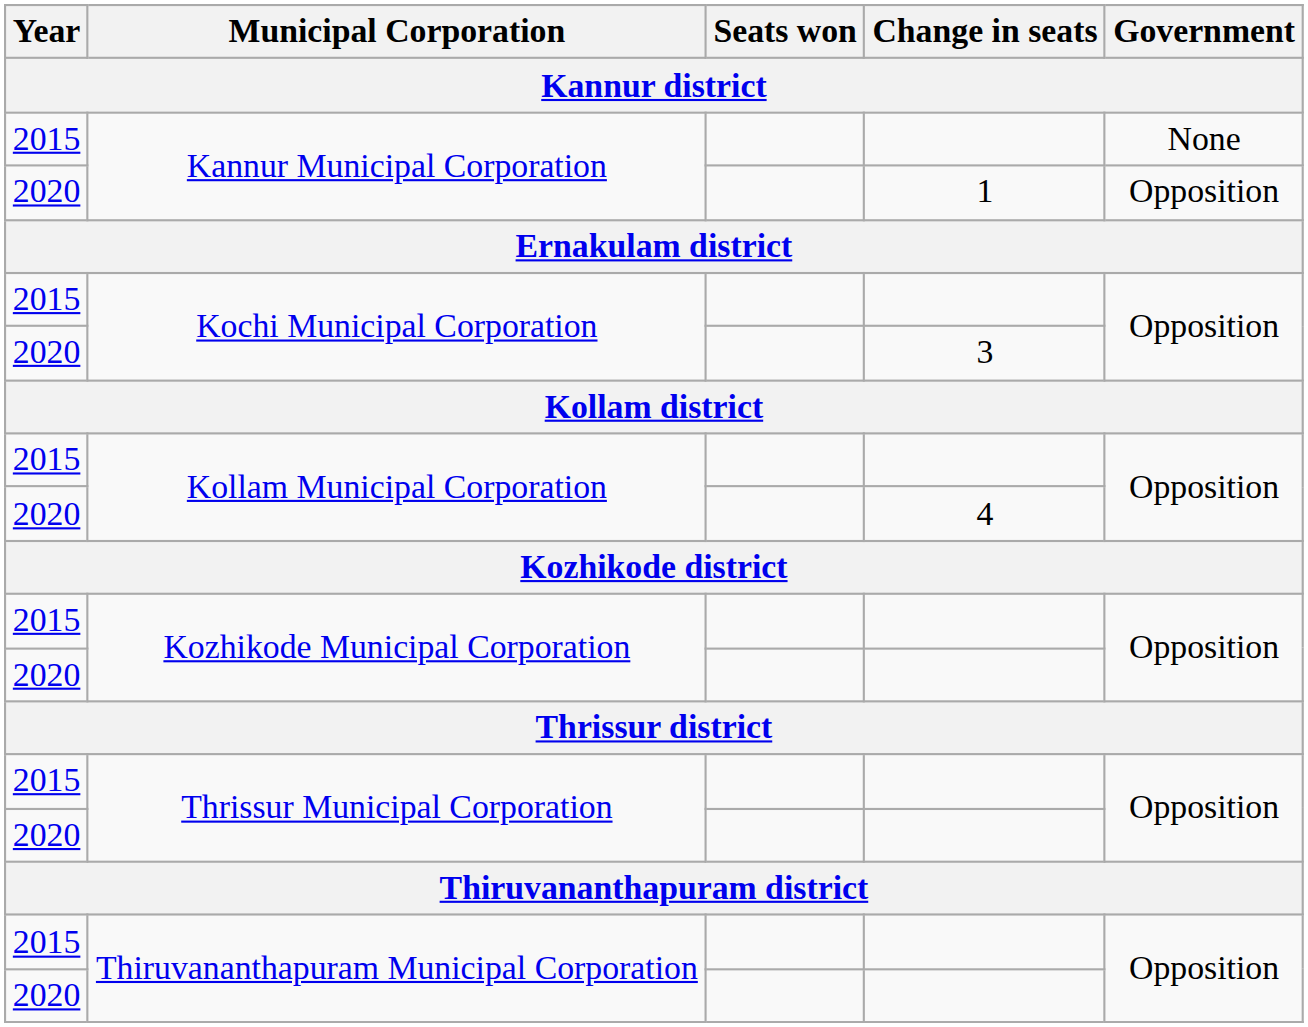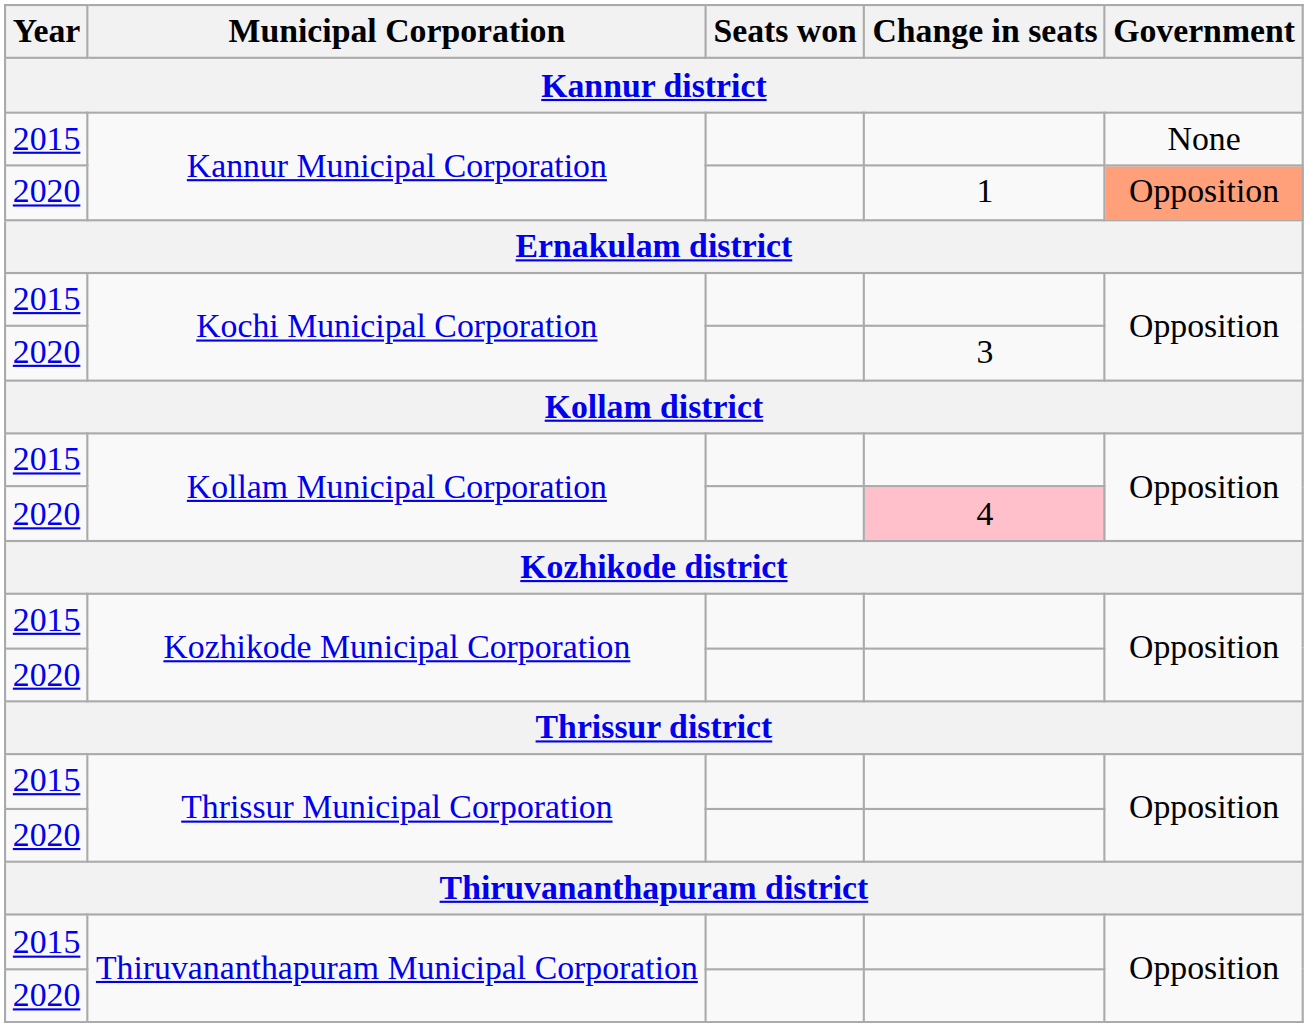2020 / Kannur Municipal Corporation | Government: no background -> lightsalmon background
2020 / Kollam Municipal Corporation | Change in seats: no background -> pink background
